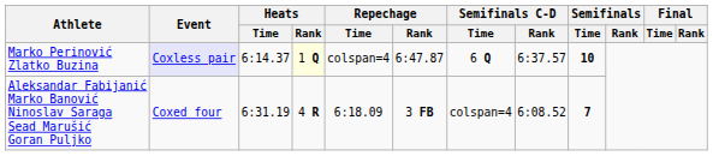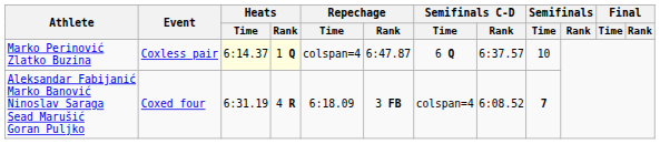Marko Perinović Zlatko Buzina | Event: lavender background -> no background
Marko Perinović Zlatko Buzina | Heats / Time: no background -> lightyellow background
Marko Perinović Zlatko Buzina | Semifinals / Time: bold -> normal
